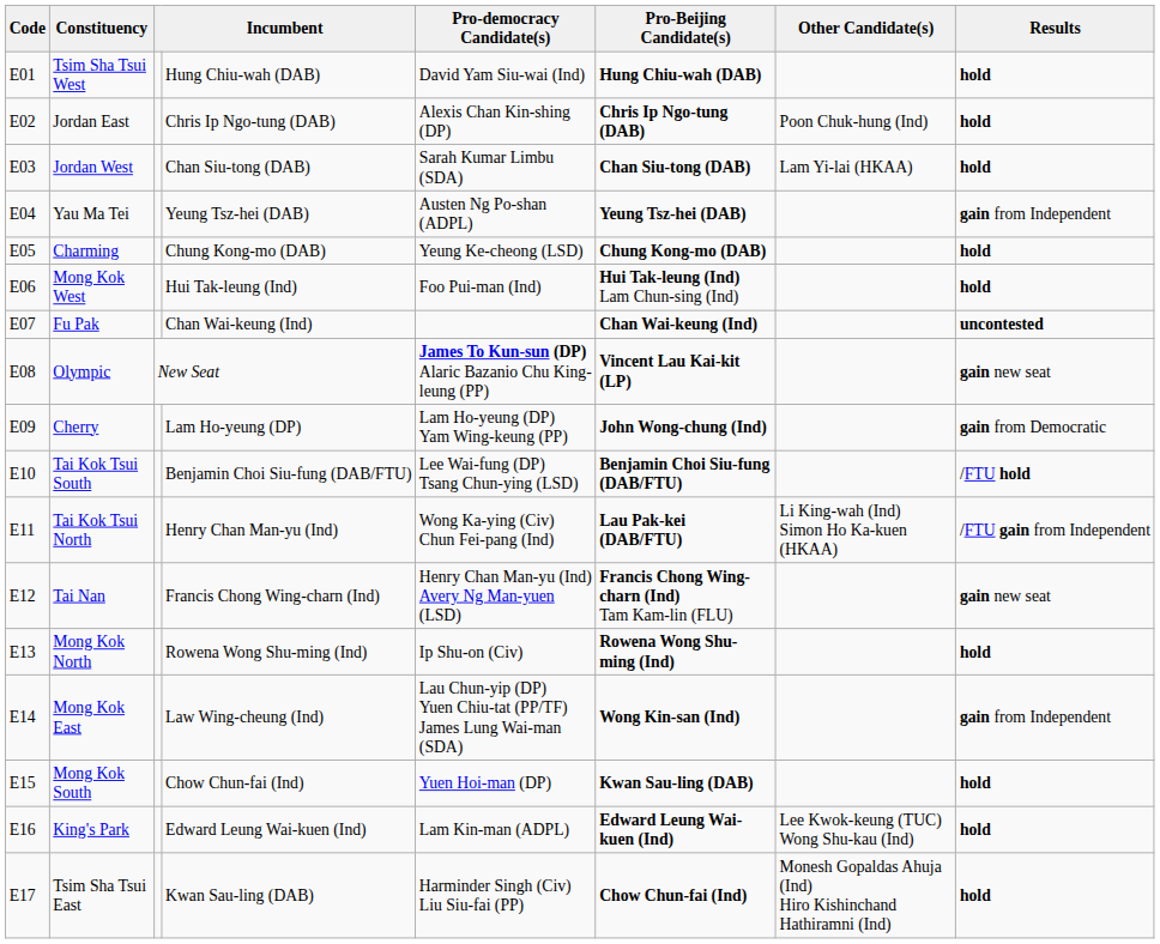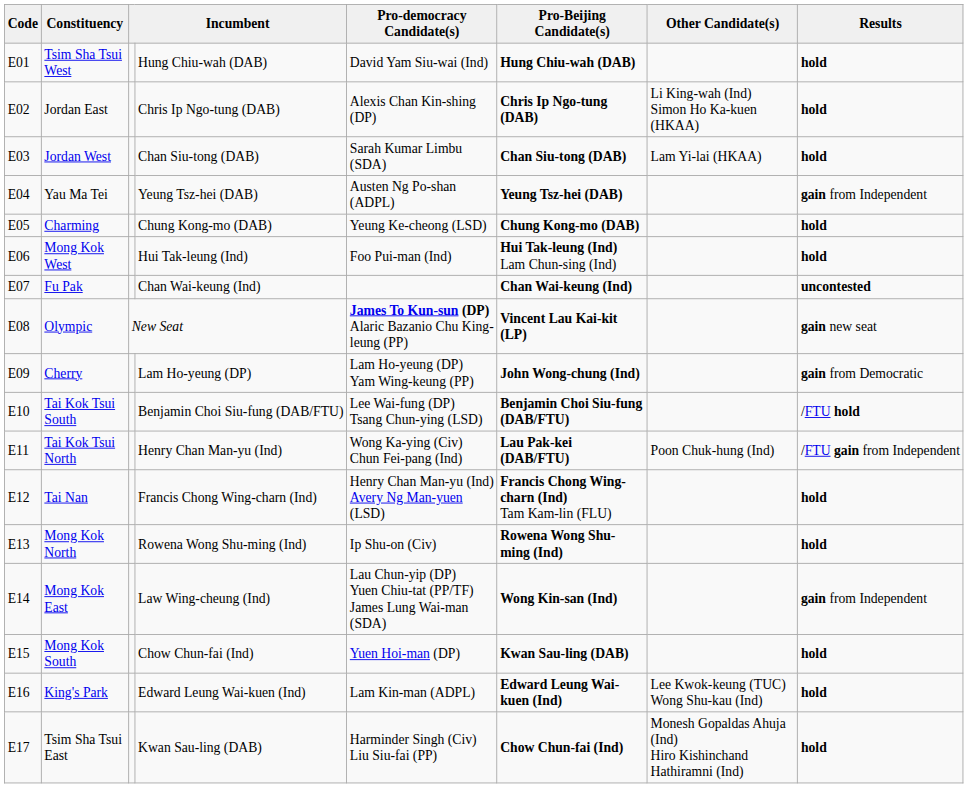Jordan East | Other Candidate(s): Poon Chuk-hung (Ind) -> Li King-wah (Ind) Simon Ho Ka-kuen (HKAA)
Tai Kok Tsui North | Other Candidate(s): Li King-wah (Ind) Simon Ho Ka-kuen (HKAA) -> Poon Chuk-hung (Ind)
Tai Nan | column 8: gain new seat -> hold
